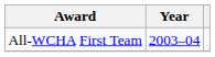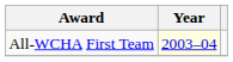row 2 | Year: no background -> lightyellow background
